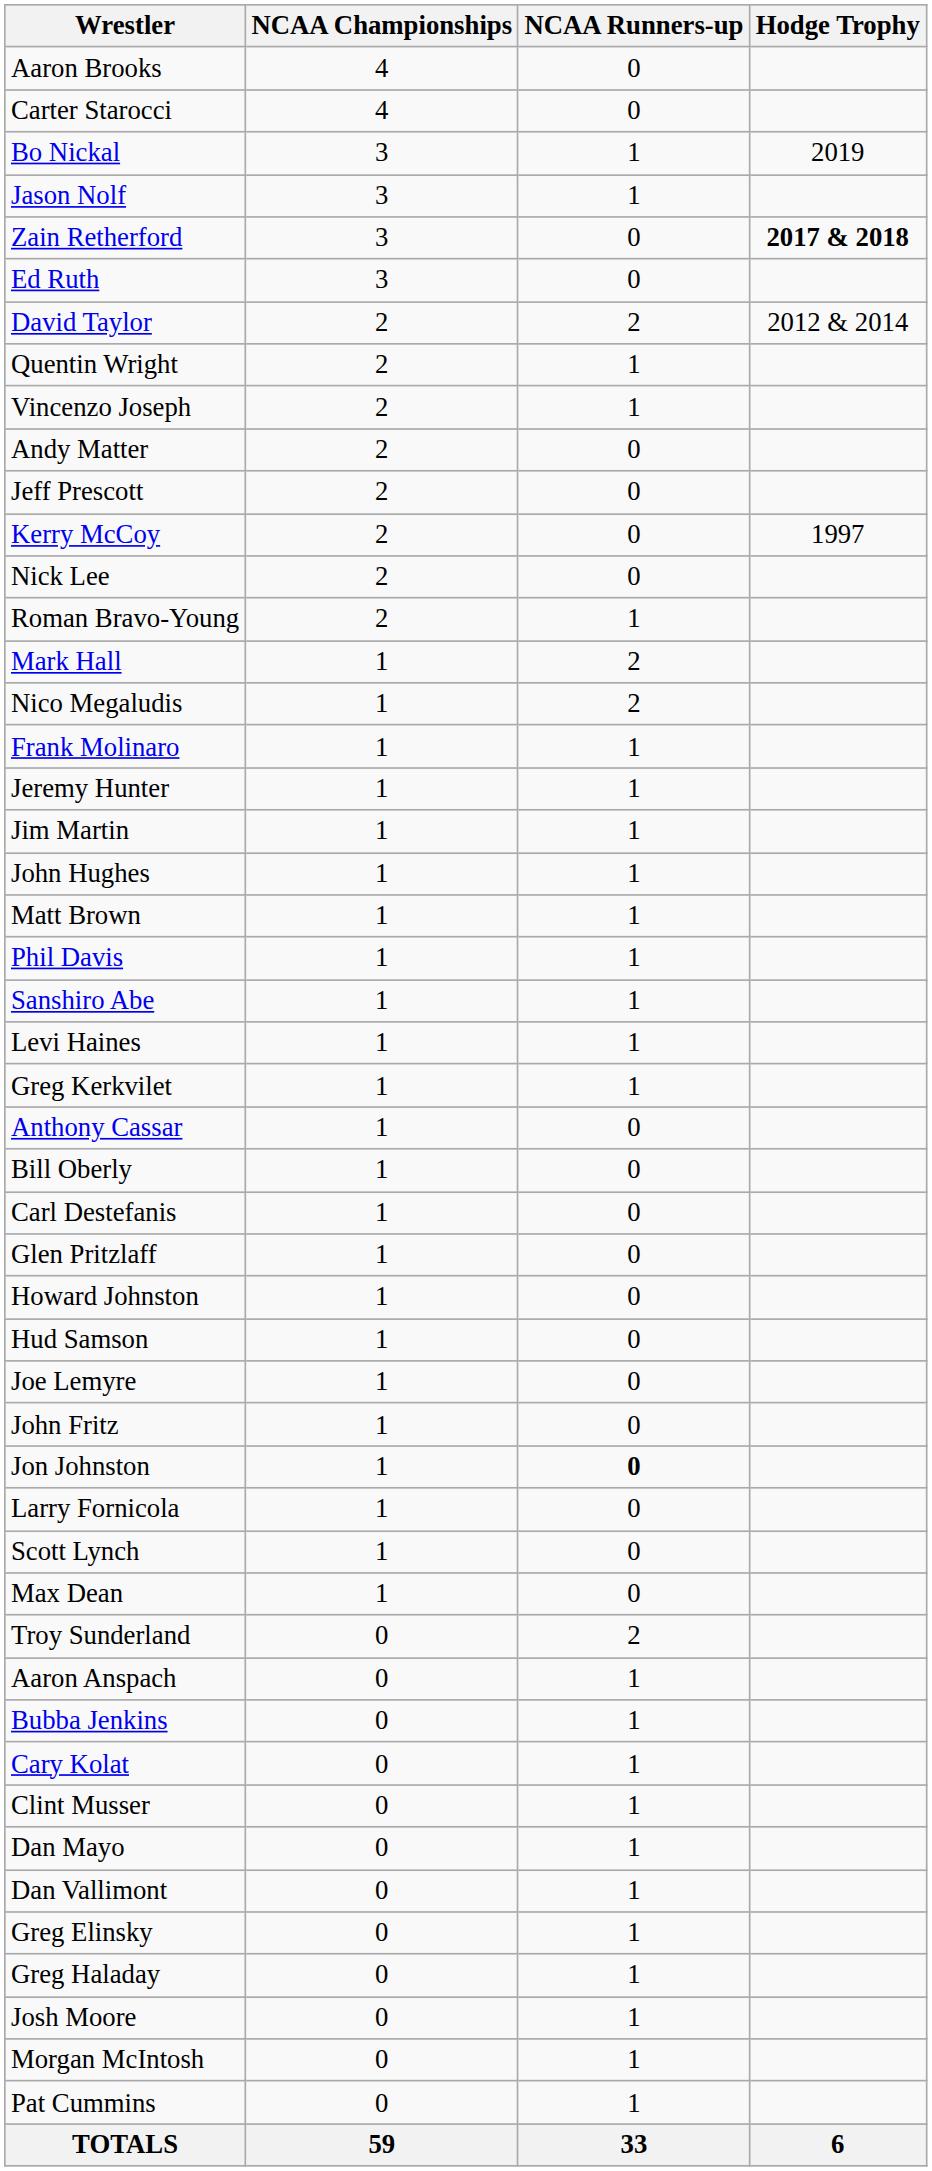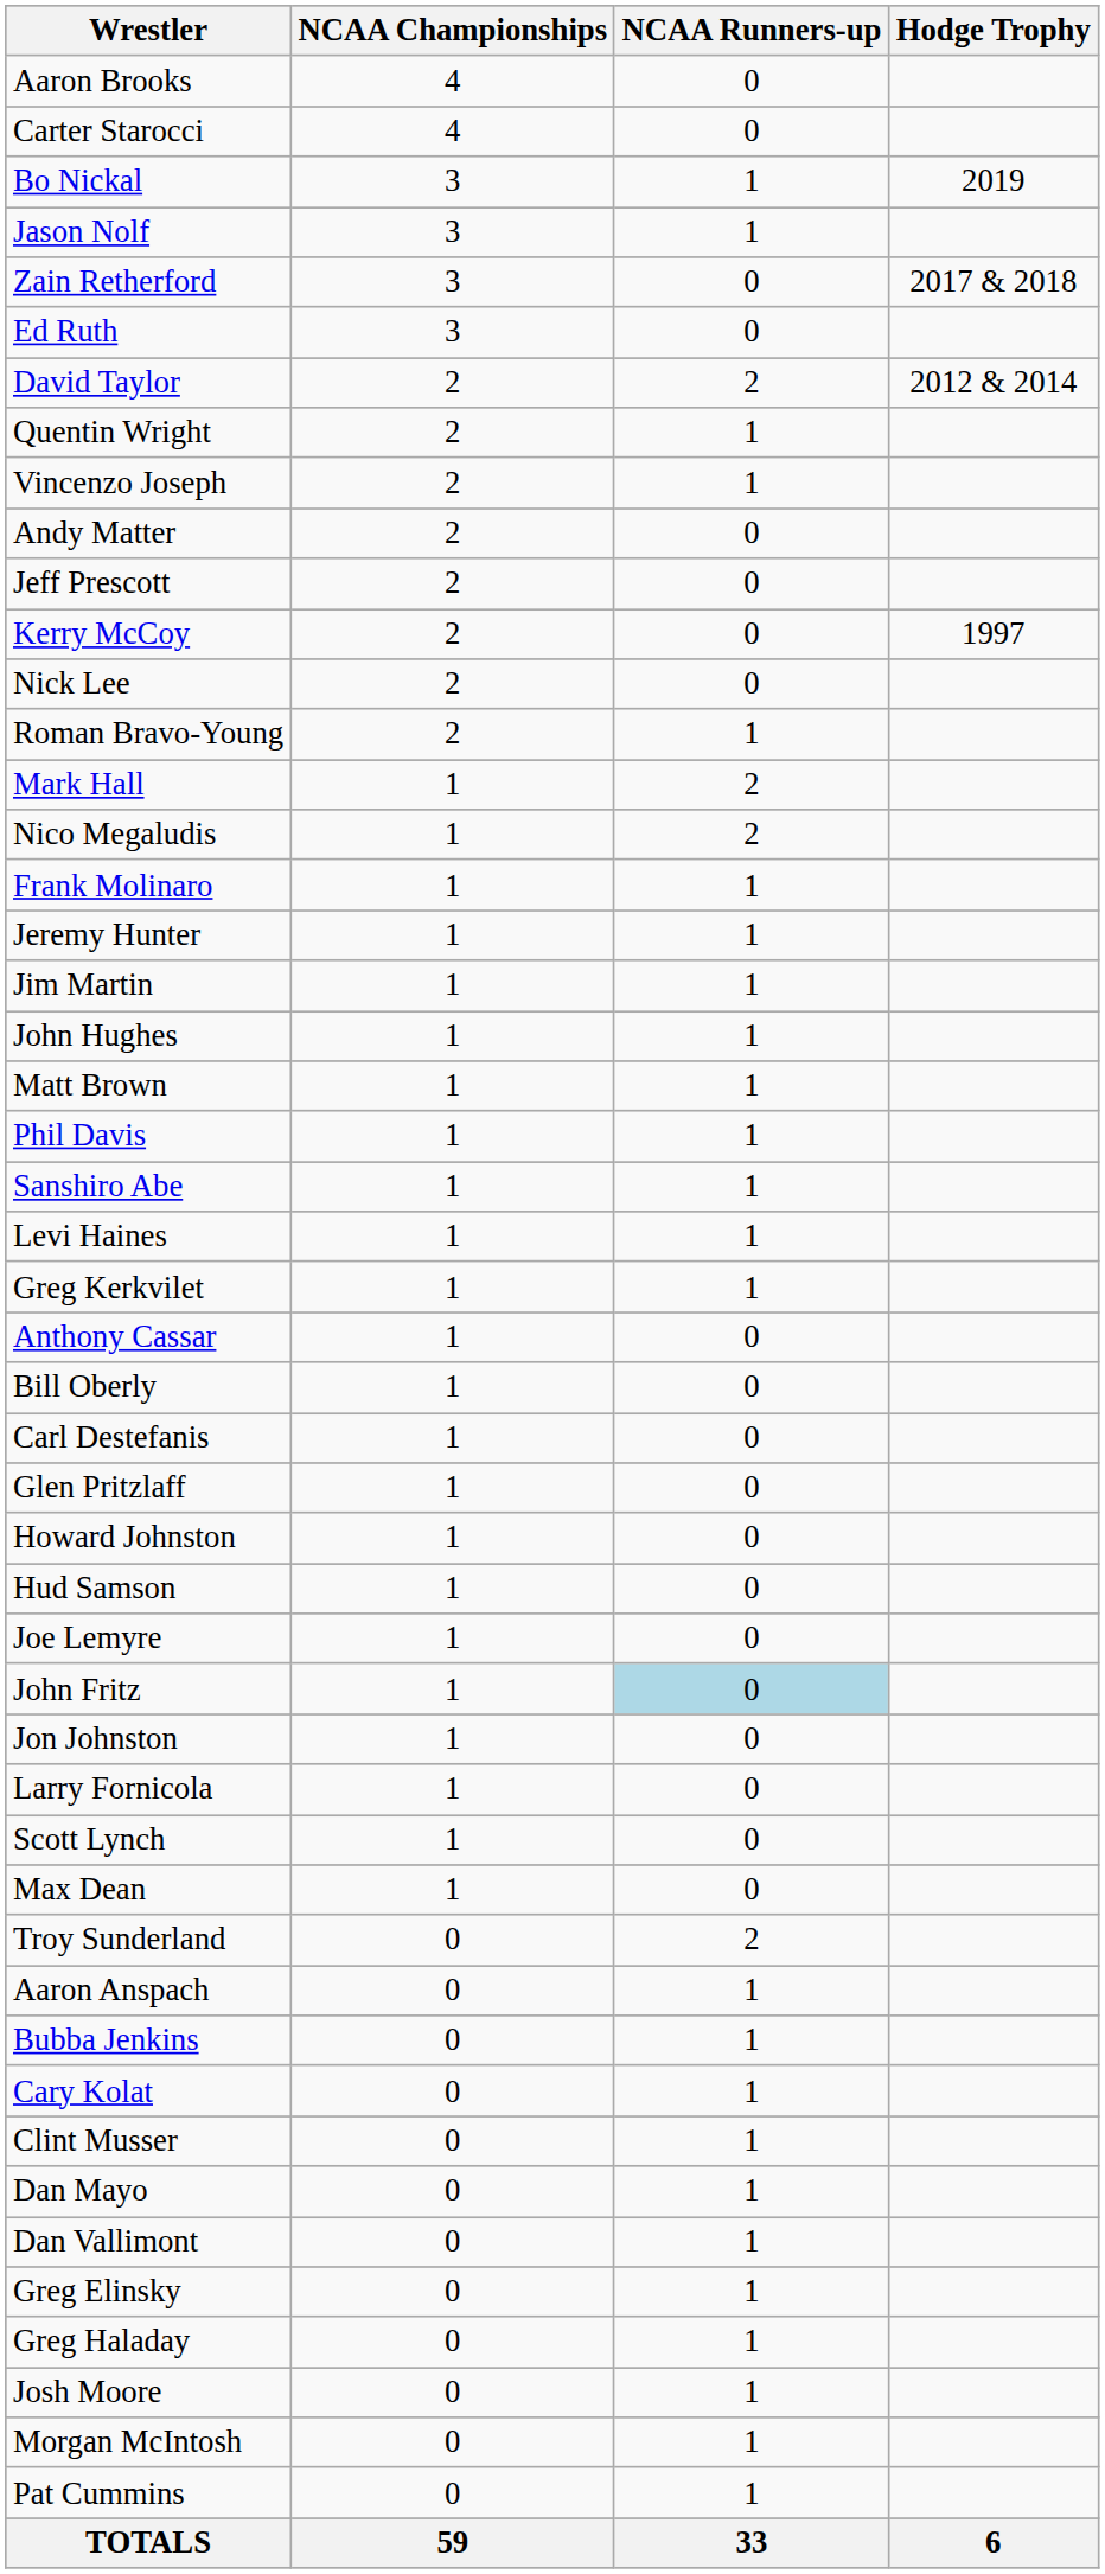Zain Retherford | Hodge Trophy: bold -> normal
John Fritz | NCAA Runners-up: no background -> lightblue background
Jon Johnston | NCAA Runners-up: bold -> normal
